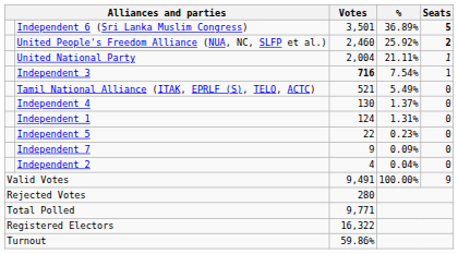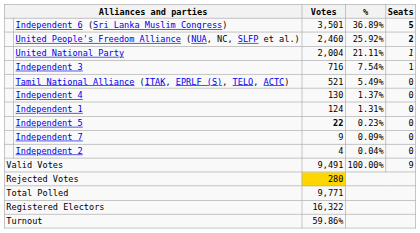Independent 3 | Votes: bold -> normal
Independent 5 | Votes: normal -> bold
Rejected Votes | Votes: no background -> gold background
